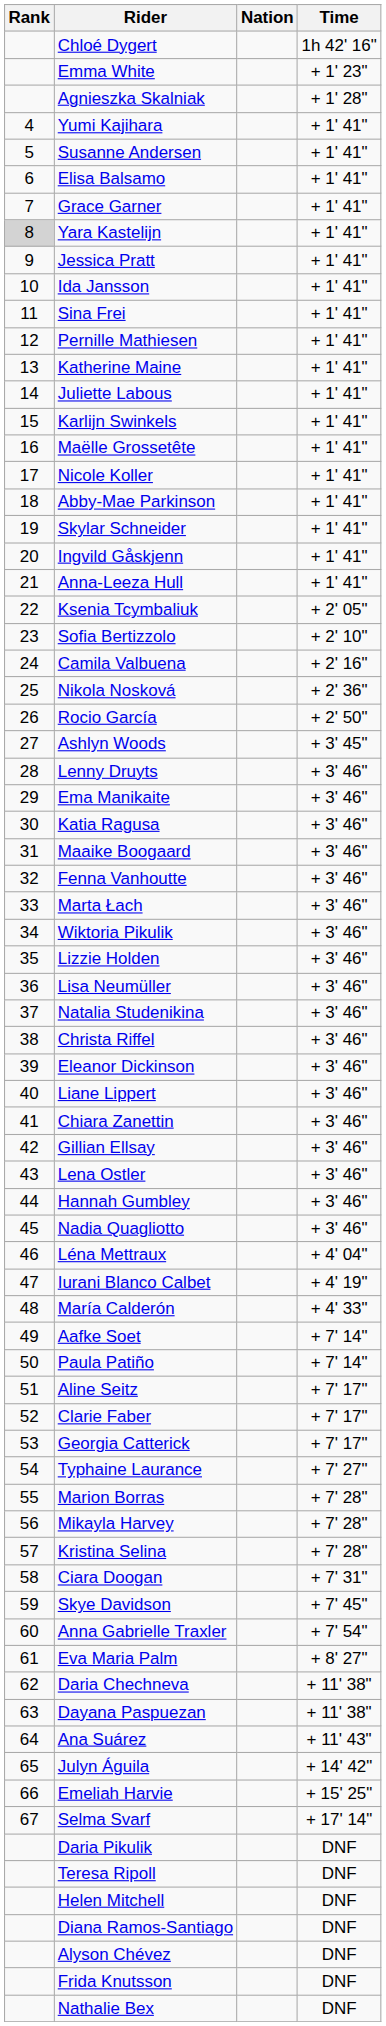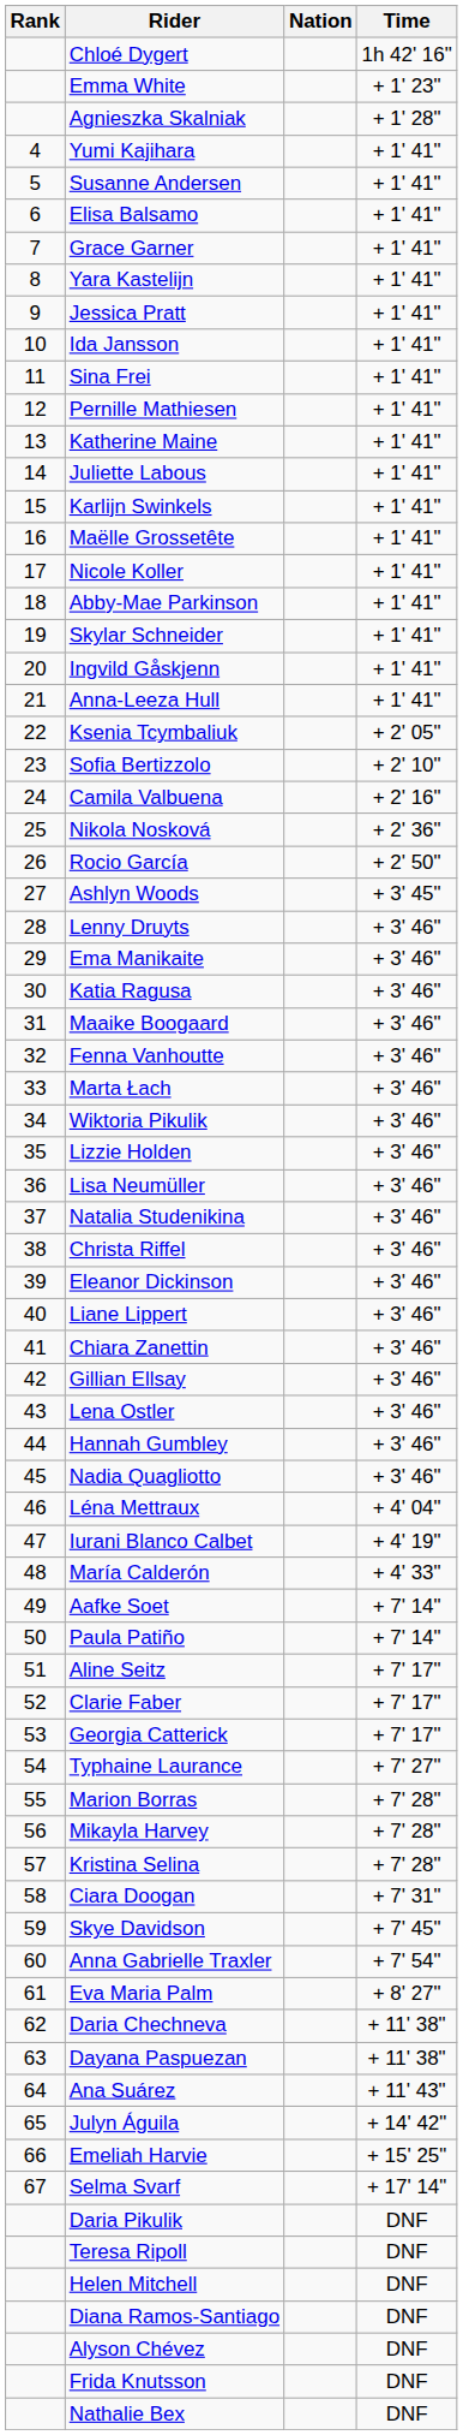Yara Kastelijn | Rank: lightgrey background -> no background
